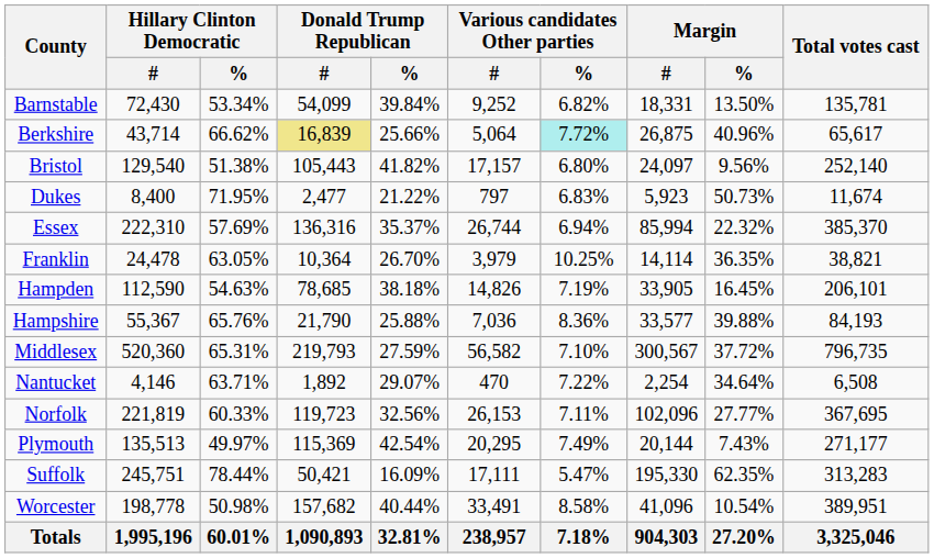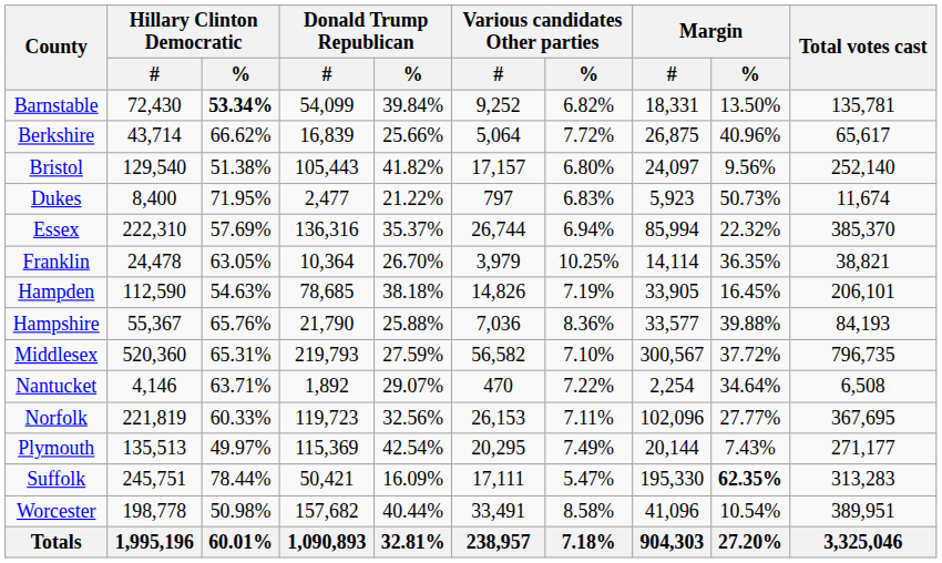Barnstable | Hillary Clinton Democratic / %: normal -> bold
Berkshire | Donald Trump Republican / #: khaki background -> no background
Berkshire | Various candidates Other parties / %: paleturquoise background -> no background
Suffolk | Margin / %: normal -> bold
